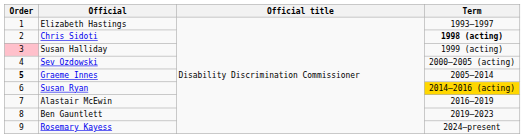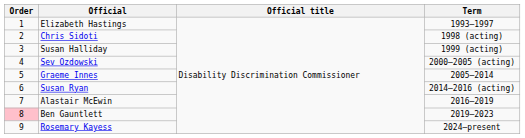Chris Sidoti | Term: bold -> normal
Susan Halliday | Order: pink background -> no background
Graeme Innes | Order: bold -> normal
Susan Ryan | Term: gold background -> no background
Ben Gauntlett | Order: no background -> pink background
